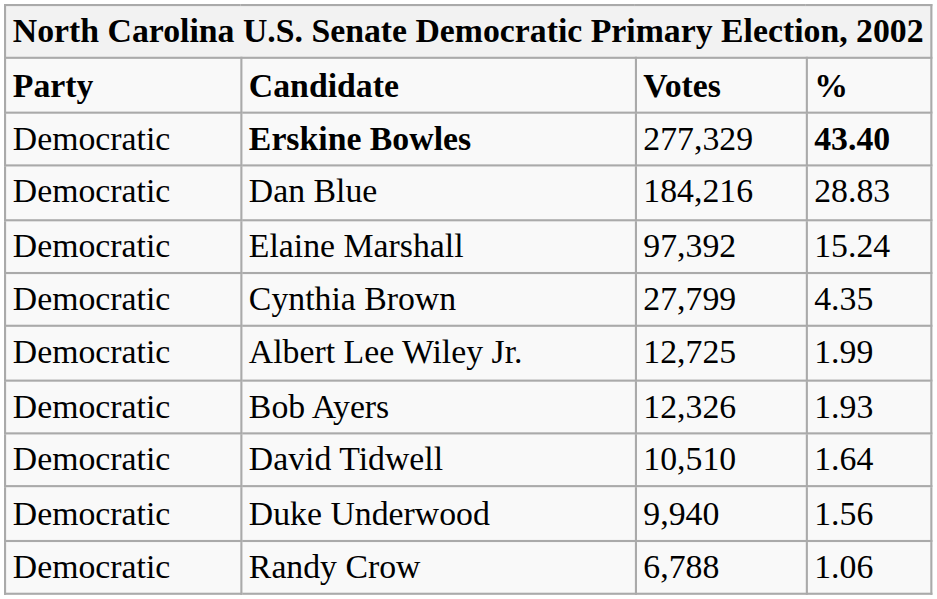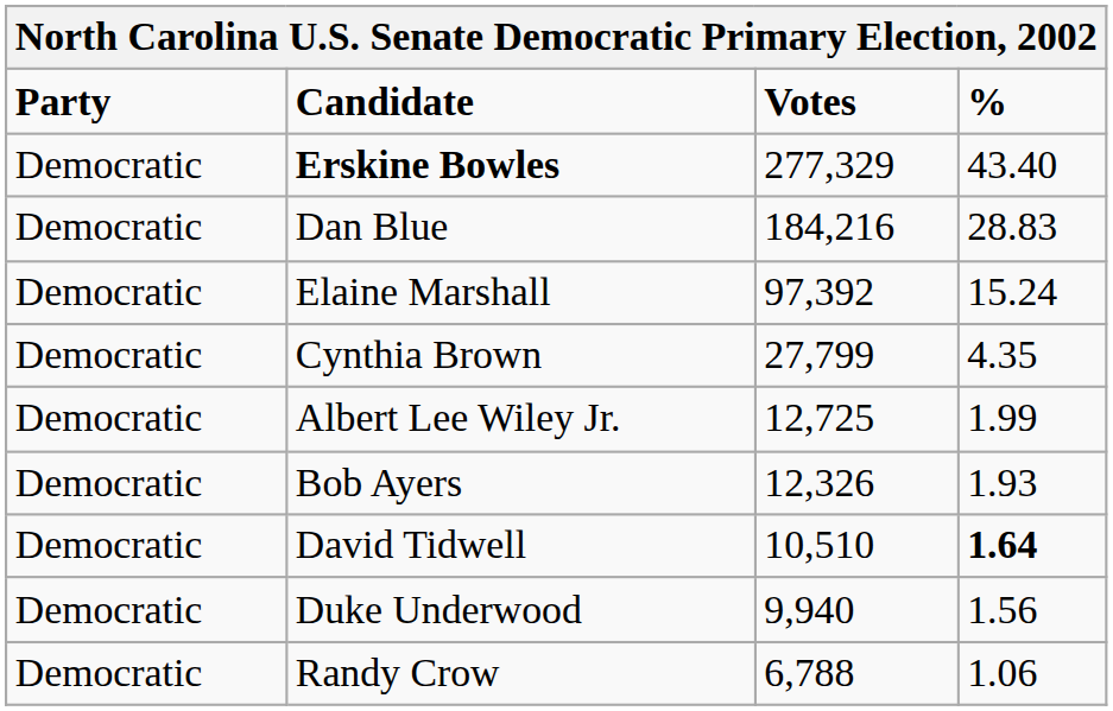Erskine Bowles | %: bold -> normal
David Tidwell | %: normal -> bold
